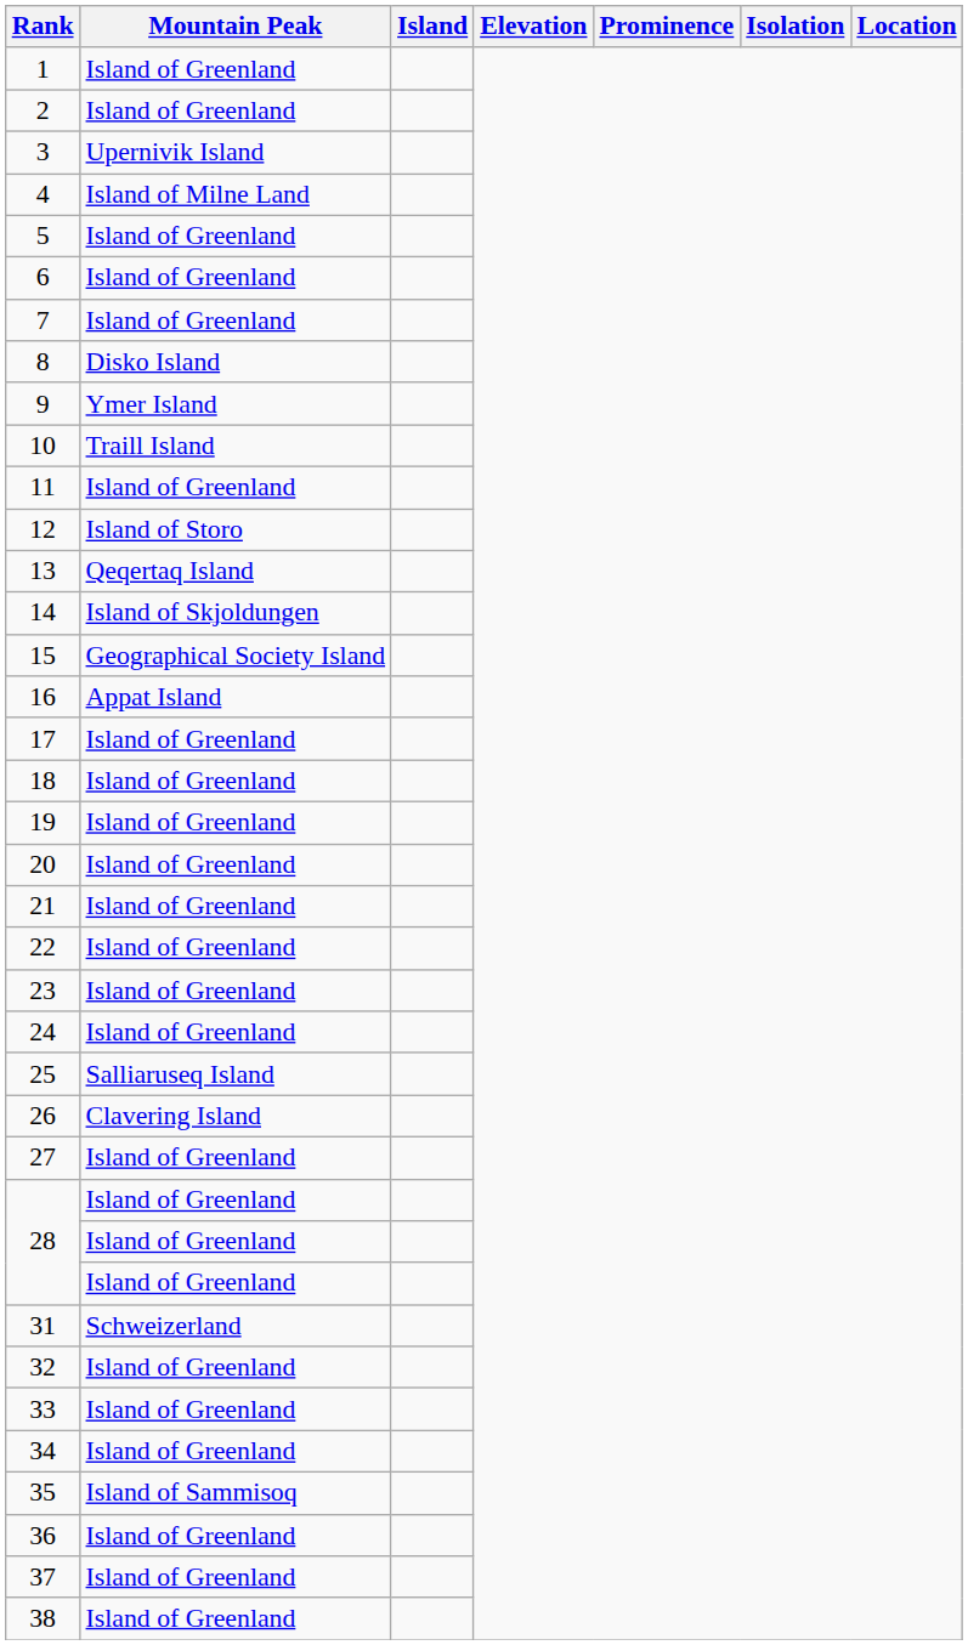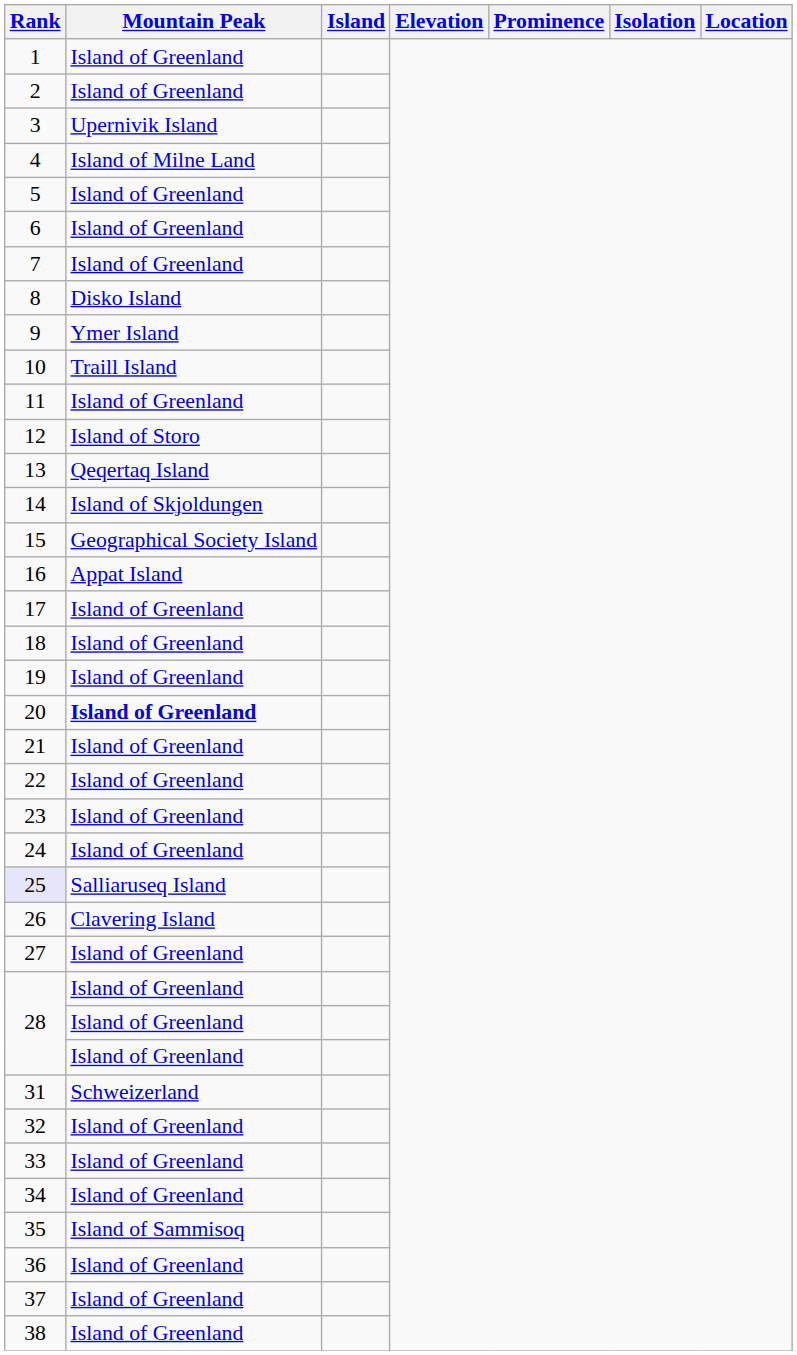20 | Mountain Peak: normal -> bold
25 | Rank: no background -> lavender background
